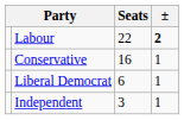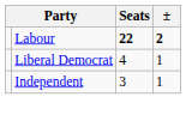Labour | Seats: normal -> bold
- row: Conservative | 16 | 1
Liberal Democrat | Seats: 6 -> 4
